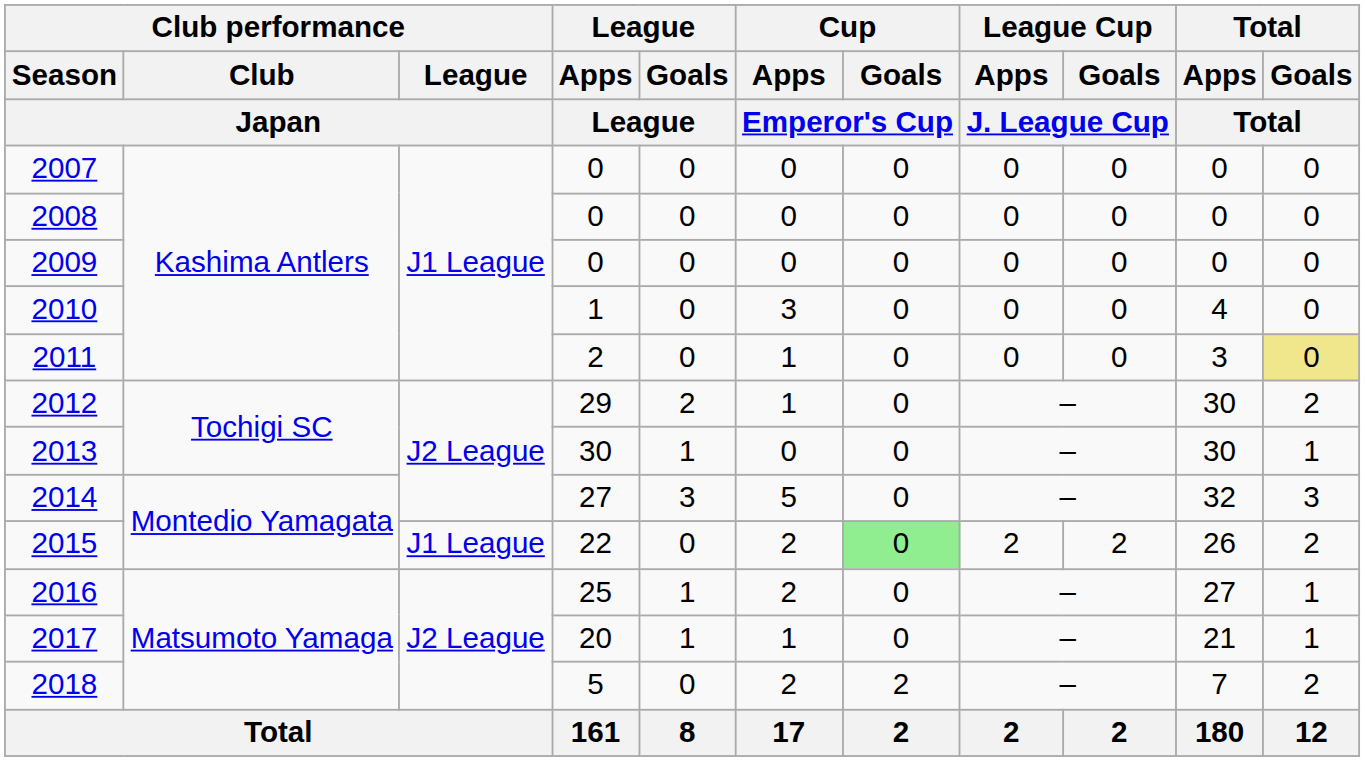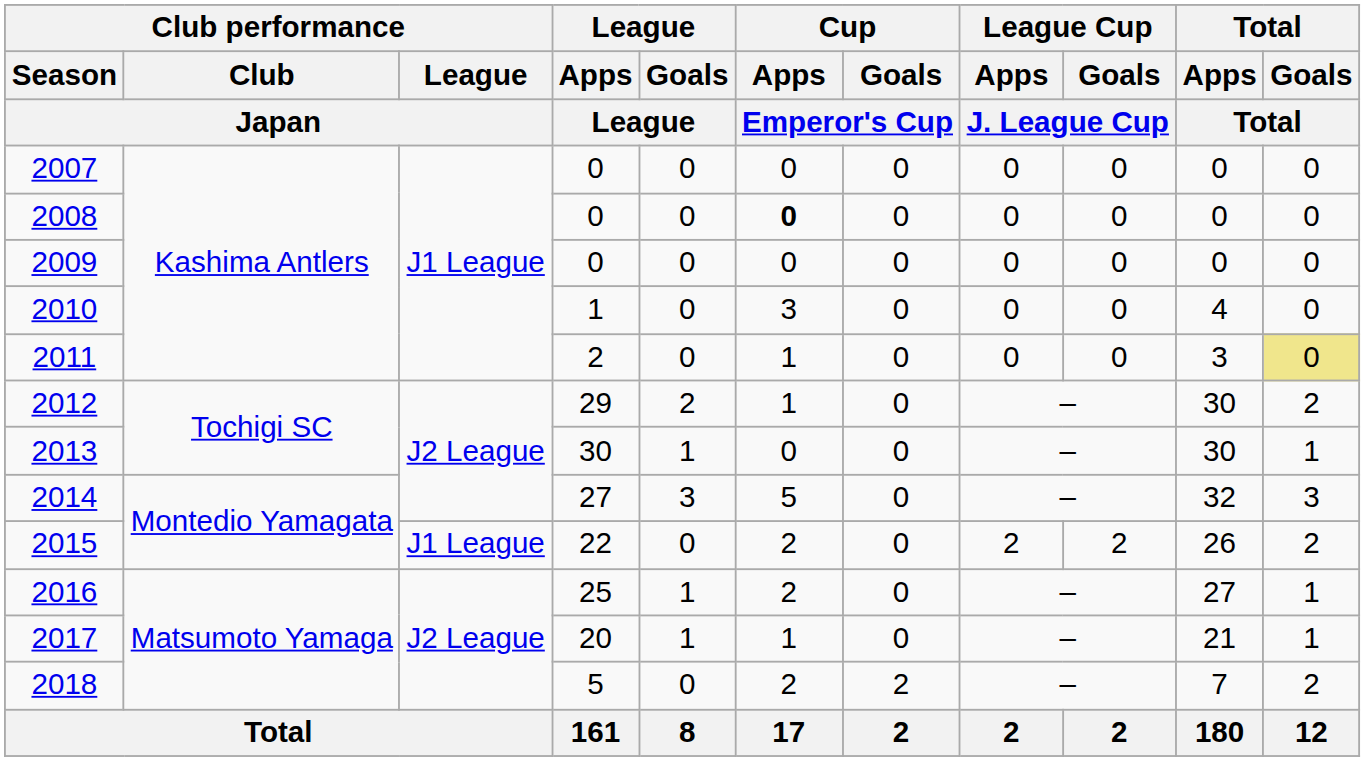2008 | Cup / Apps / Emperor's Cup: normal -> bold
2015 | Cup / Goals / Emperor's Cup: lightgreen background -> no background
